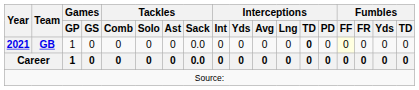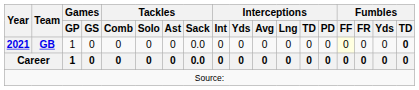2021 | Interceptions / TD: bold -> normal
2021 | Fumbles / TD: normal -> bold
